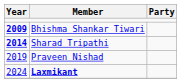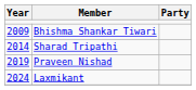Bhishma Shankar Tiwari | Year: bold -> normal
Sharad Tripathi | Year: bold -> normal
Laxmikant | Member: bold -> normal
